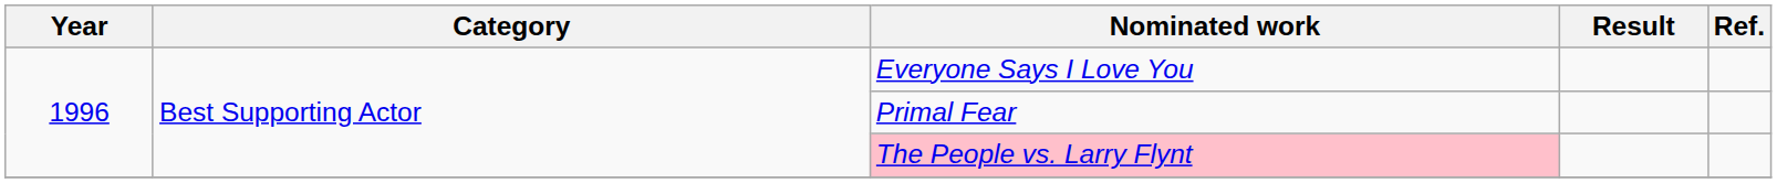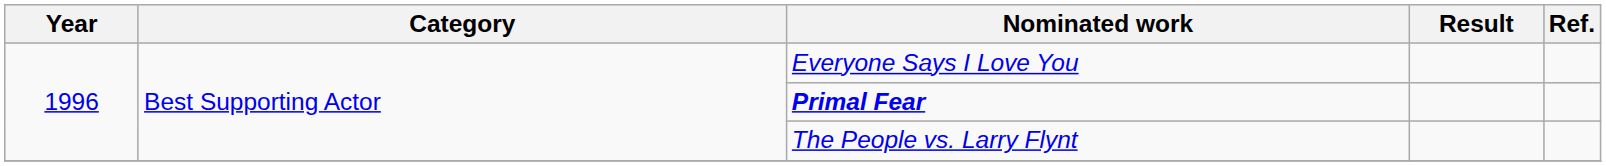Primal Fear | Nominated work: normal -> bold
The People vs. Larry Flynt | Nominated work: pink background -> no background
